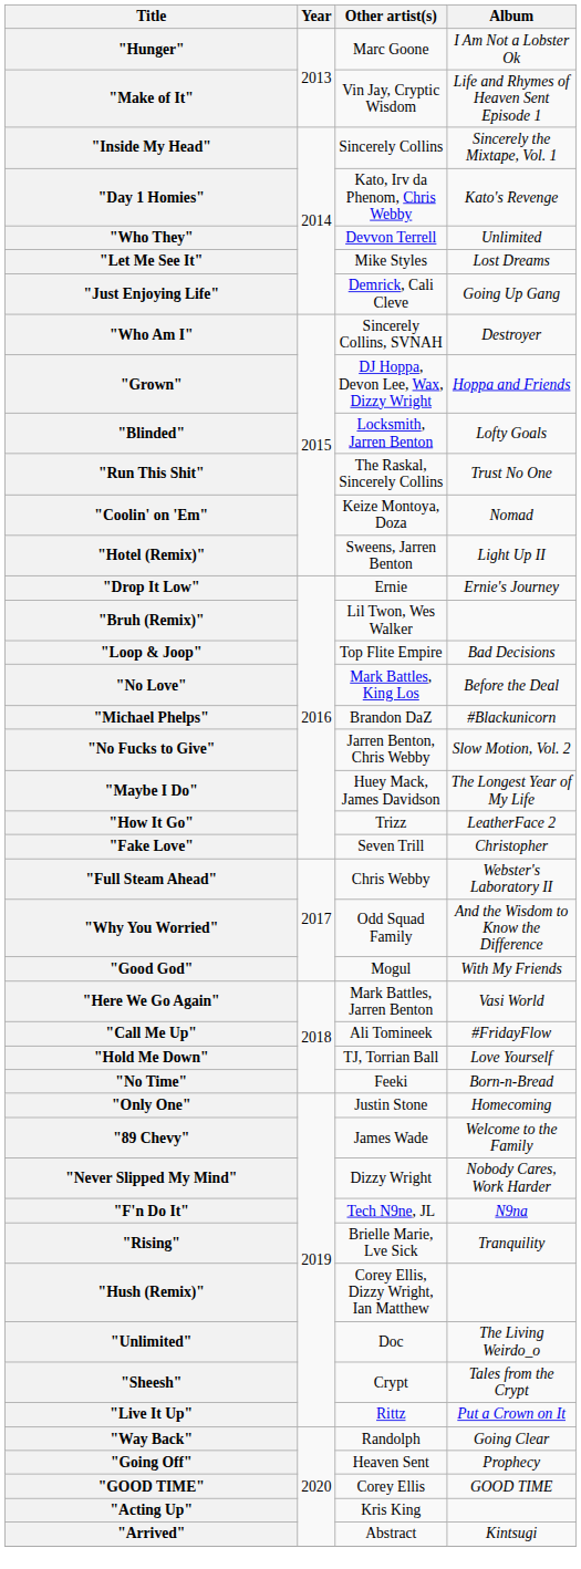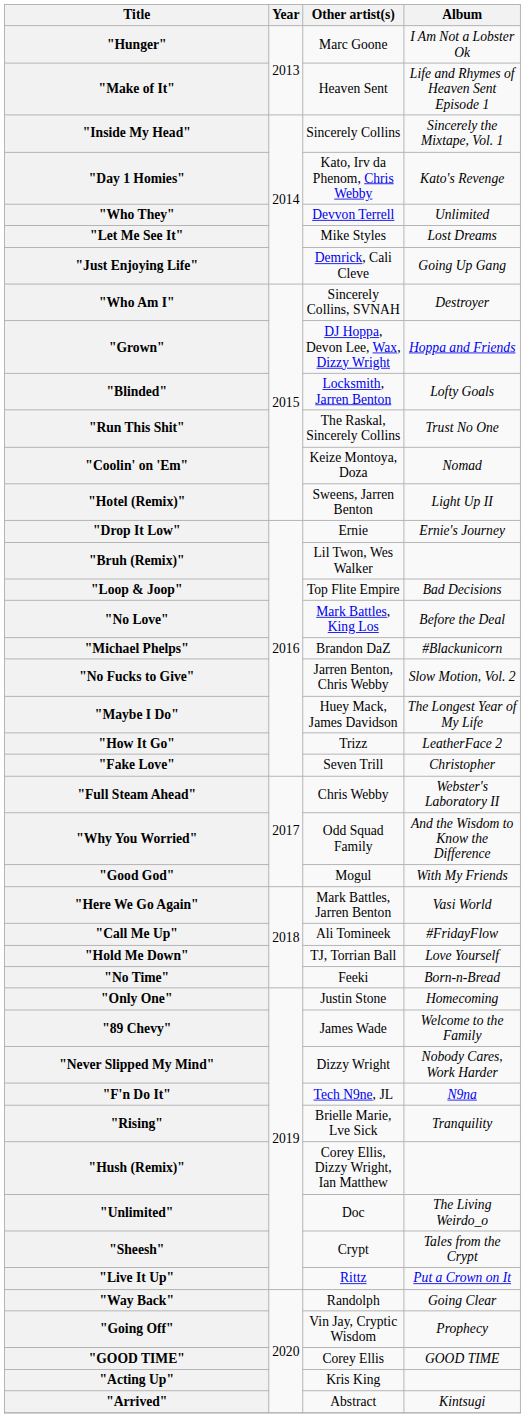"Make of It" | Other artist(s): Vin Jay, Cryptic Wisdom -> Heaven Sent
"Going Off" | Other artist(s): Heaven Sent -> Vin Jay, Cryptic Wisdom
